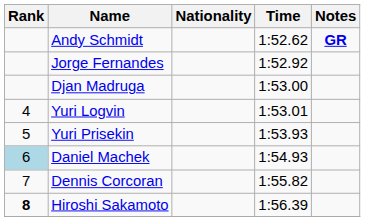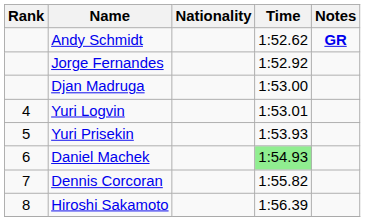Daniel Machek | Rank: lightblue background -> no background
Daniel Machek | Time: no background -> lightgreen background
Hiroshi Sakamoto | Rank: bold -> normal
